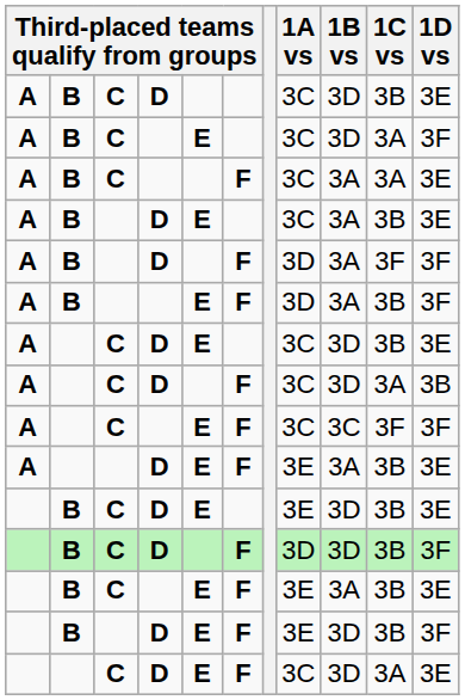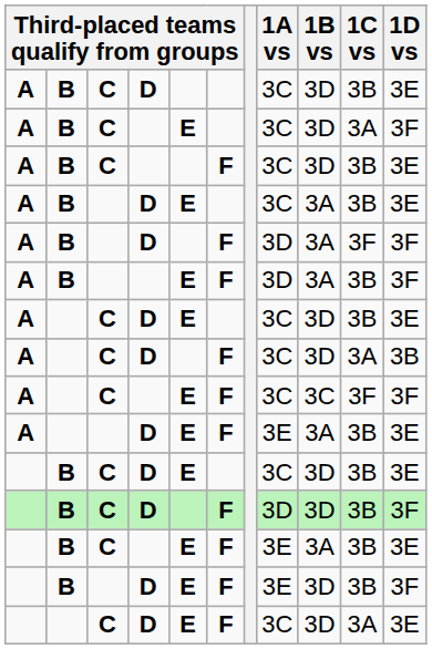row 4 | 1B vs: 3A -> 3D
row 4 | 1C vs: 3A -> 3B
row 12 | 1A vs: 3E -> 3C
